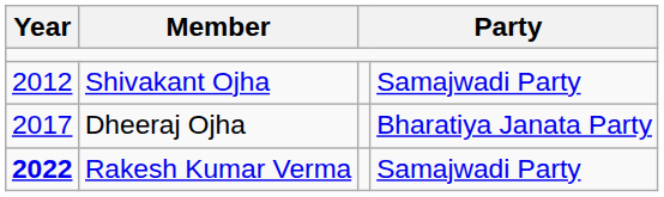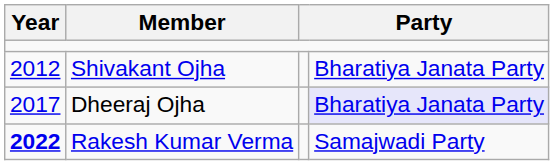Shivakant Ojha | column 4: Samajwadi Party -> Bharatiya Janata Party
Dheeraj Ojha | column 4: no background -> lavender background
